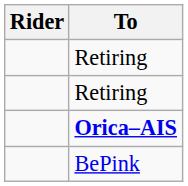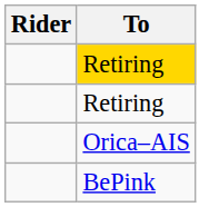row 2 | To: no background -> gold background
row 4 | To: bold -> normal
